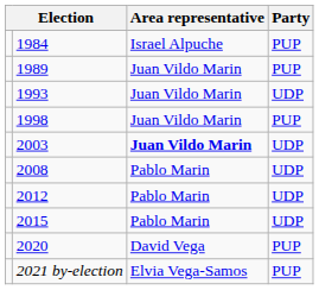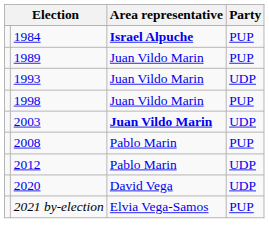1984 | Area representative: normal -> bold
2008 | Party: UDP -> PUP
- row: 2015 | Pablo Marin | UDP
2020 | Party: PUP -> UDP
